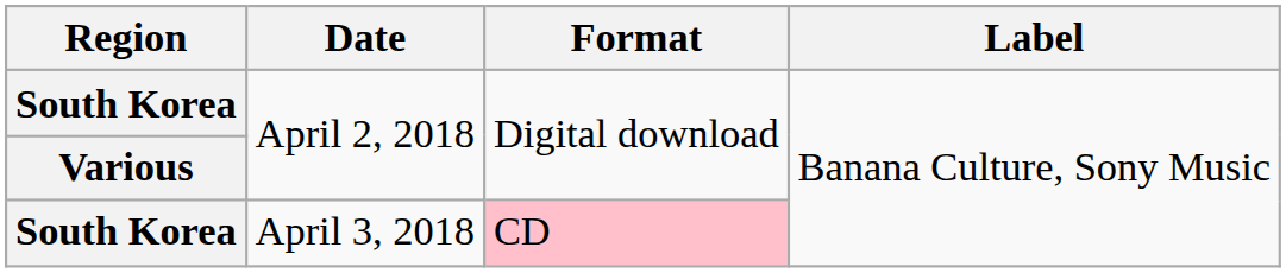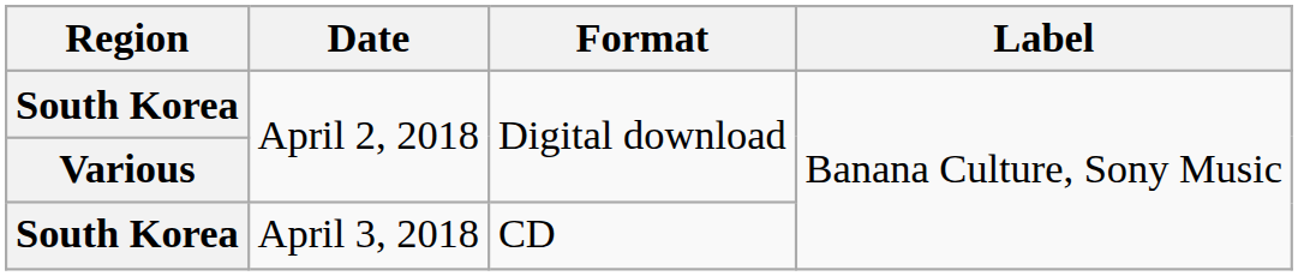April 3, 2018 | Format: pink background -> no background
